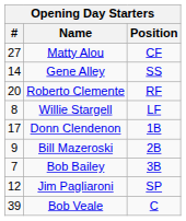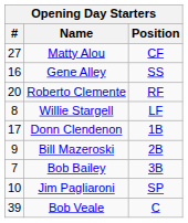Gene Alley | #: 14 -> 16
Jim Pagliaroni | #: 12 -> 10
